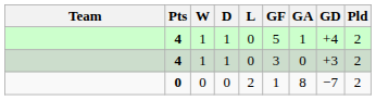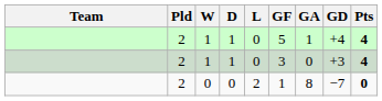columns swapped: Pld <-> Pts
